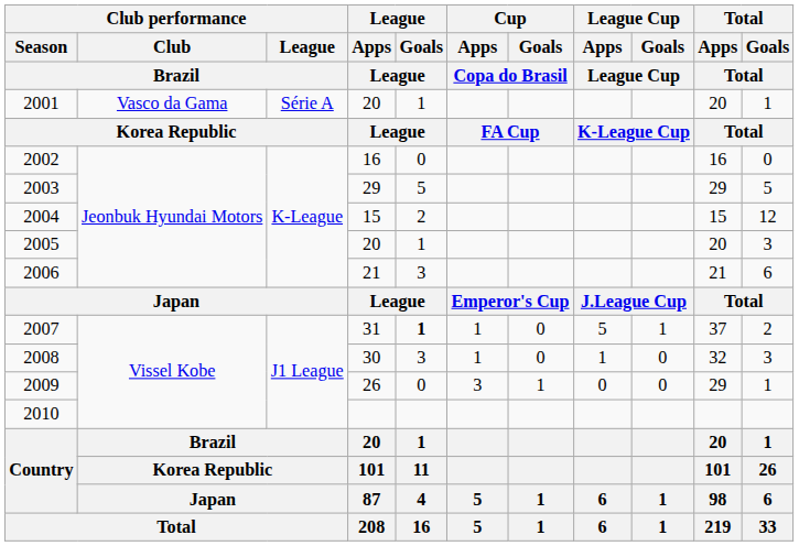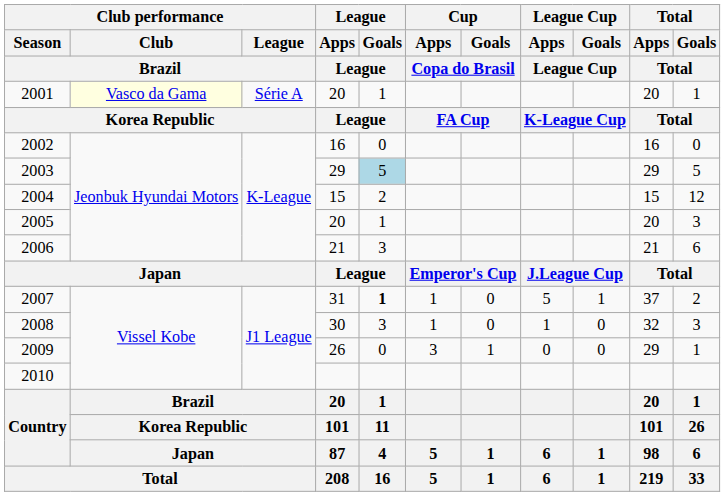2001 | Club performance / Club / Brazil: no background -> lightyellow background
2003 | League / Goals / League: no background -> lightblue background
